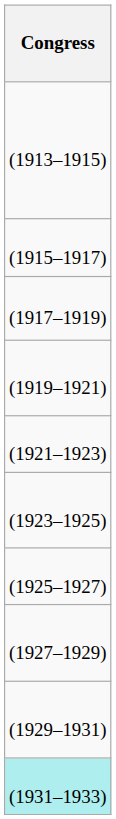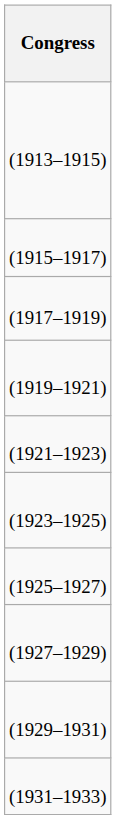row 11 | column 1: paleturquoise background -> no background
